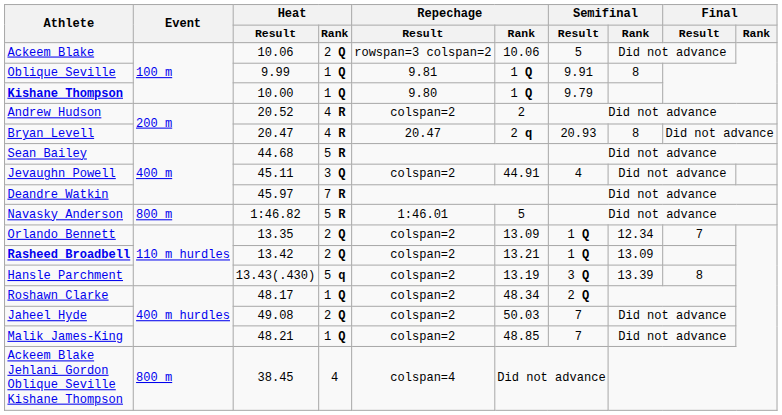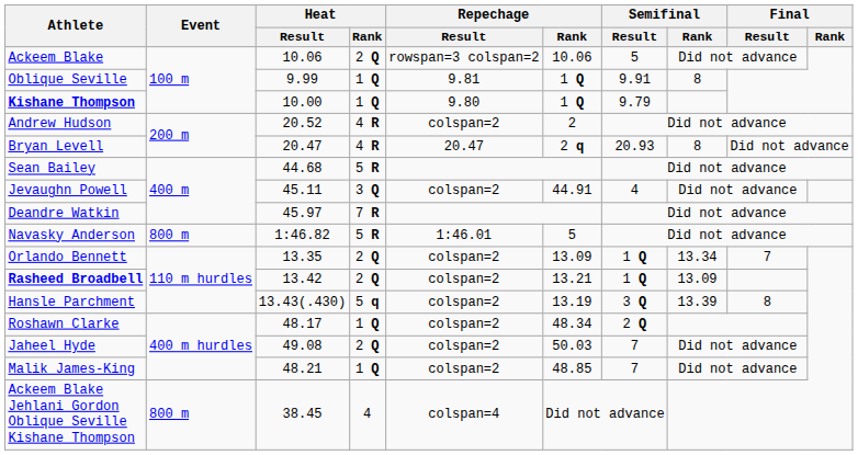Orlando Bennett | Semifinal / Rank: 12.34 -> 13.34
